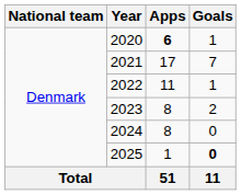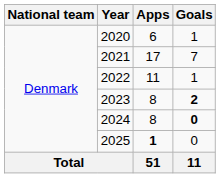2020 | Apps: bold -> normal
2023 | Goals: normal -> bold
2024 | Goals: normal -> bold
2025 | Apps: normal -> bold
2025 | Goals: bold -> normal
